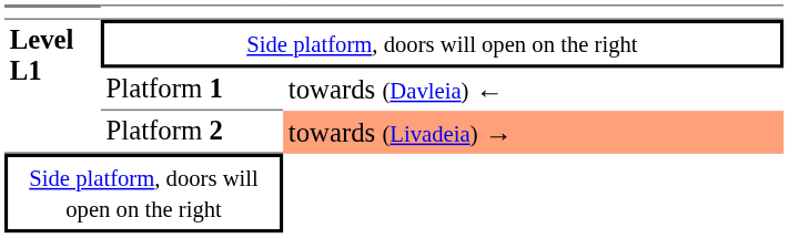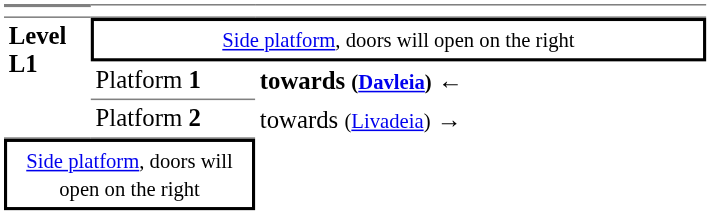towards (Davleia) ← | column 3: normal -> bold
towards (Livadeia) → | column 3: lightsalmon background -> no background
